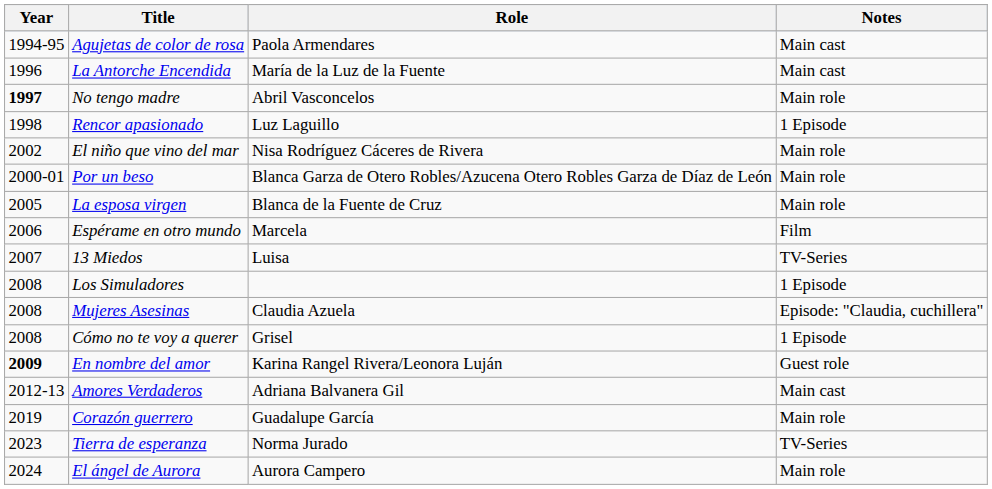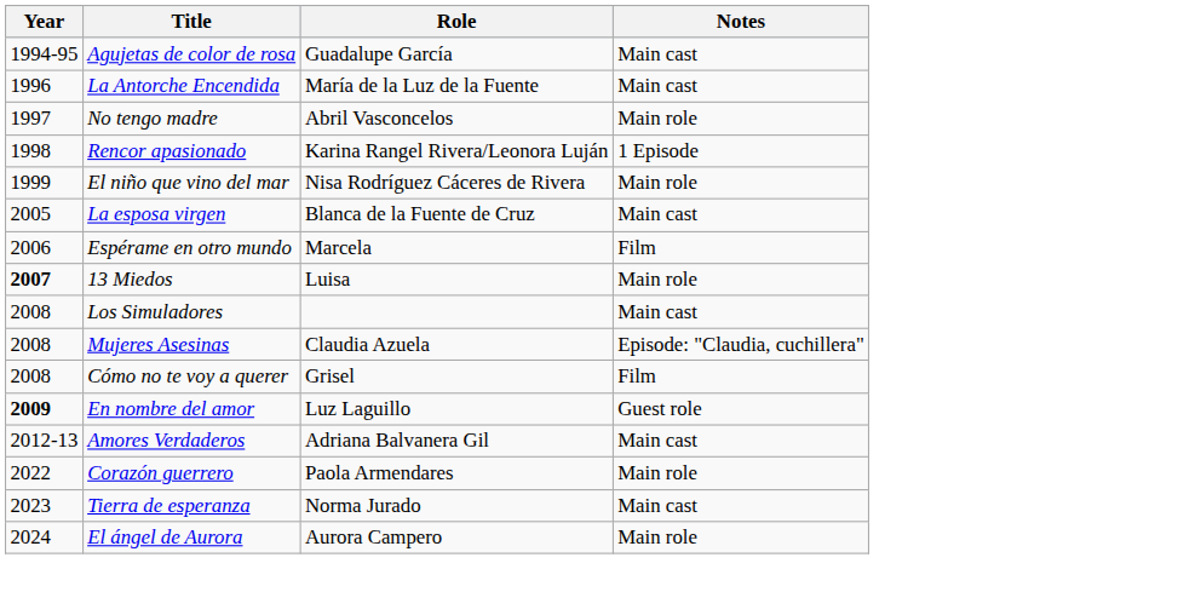Agujetas de color de rosa | Role: Paola Armendares -> Guadalupe García
No tengo madre | Year: bold -> normal
Rencor apasionado | Role: Luz Laguillo -> Karina Rangel Rivera/Leonora Luján
El niño que vino del mar | Year: 2002 -> 1999
- row: 2000-01 | Por un beso | Blanca Garza de Otero Robles/Azucena Otero Robles Garza de Díaz de León | Main role
La esposa virgen | Notes: Main role -> Main cast
13 Miedos | Year: normal -> bold
13 Miedos | Notes: TV-Series -> Main role
Los Simuladores | Notes: 1 Episode -> Main cast
Cómo no te voy a querer | Notes: 1 Episode -> Film
En nombre del amor | Role: Karina Rangel Rivera/Leonora Luján -> Luz Laguillo
Corazón guerrero | Year: 2019 -> 2022
Corazón guerrero | Role: Guadalupe García -> Paola Armendares
Tierra de esperanza | Notes: TV-Series -> Main cast
